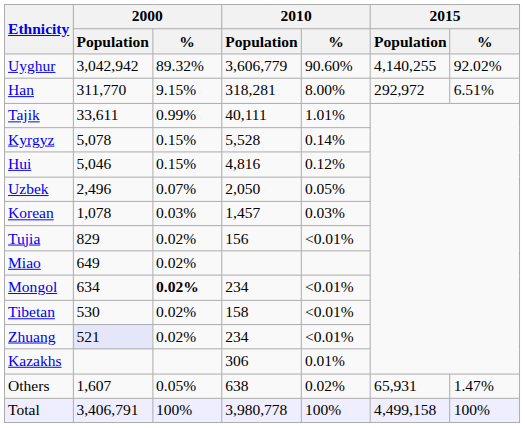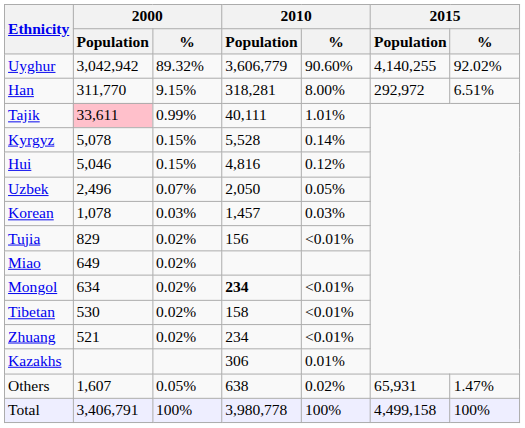Tajik | 2000 / Population: no background -> pink background
Mongol | 2000 / %: bold -> normal
Mongol | 2010 / Population: normal -> bold
Zhuang | 2000 / Population: lavender background -> no background
